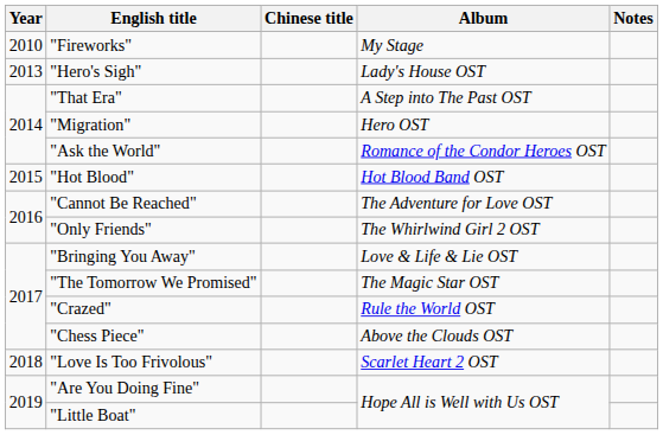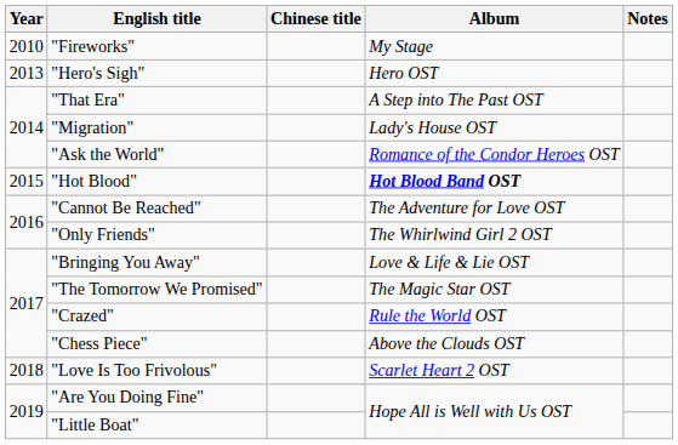"Hero's Sigh" | Album: Lady's House OST -> Hero OST
"Migration" | Album: Hero OST -> Lady's House OST
"Hot Blood" | Album: normal -> bold
